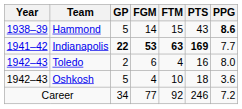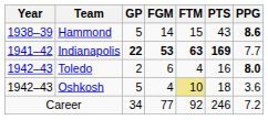Toledo | PPG: normal -> bold
Oshkosh | FTM: no background -> khaki background
